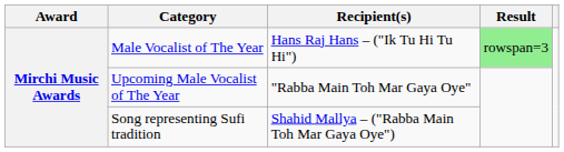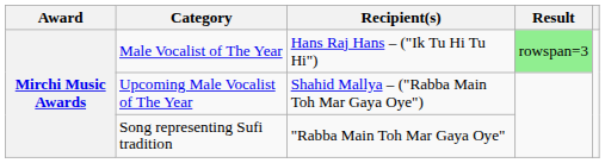Upcoming Male Vocalist of The Year | Recipient(s): "Rabba Main Toh Mar Gaya Oye" -> Shahid Mallya – ("Rabba Main Toh Mar Gaya Oye")
Song representing Sufi tradition | Recipient(s): Shahid Mallya – ("Rabba Main Toh Mar Gaya Oye") -> "Rabba Main Toh Mar Gaya Oye"
